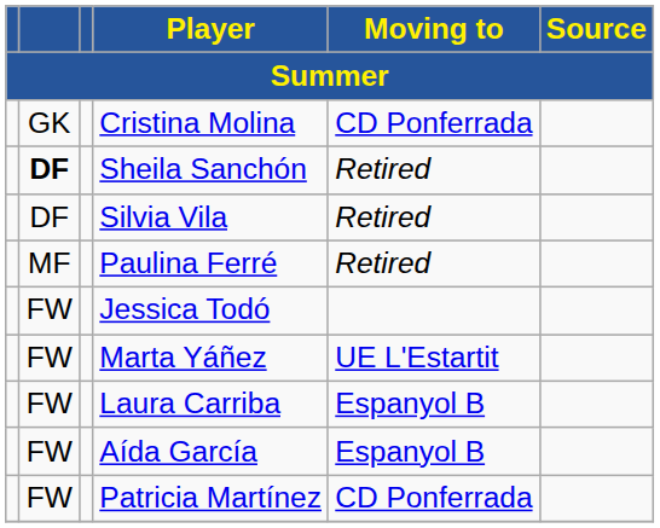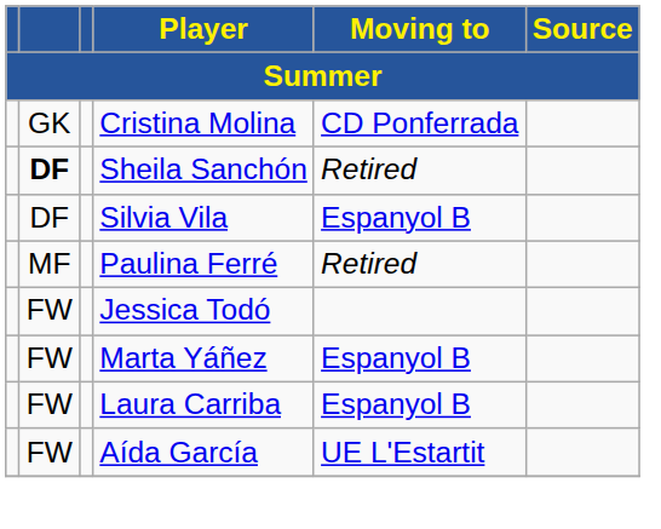Silvia Vila | Moving to: Retired -> Espanyol B
Marta Yáñez | Moving to: UE L'Estartit -> Espanyol B
Aída García | Moving to: Espanyol B -> UE L'Estartit
- row: FW | Patricia Martínez | CD Ponferrada
